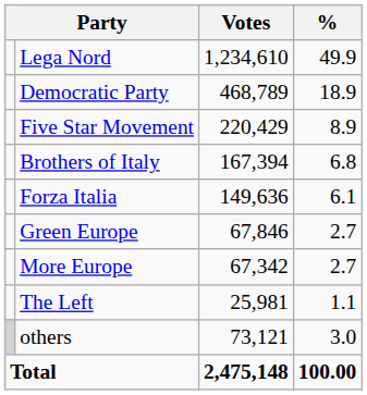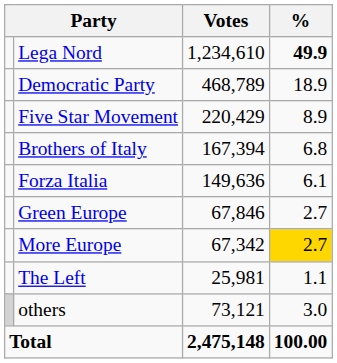Lega Nord | %: normal -> bold
More Europe | %: no background -> gold background
